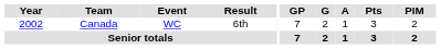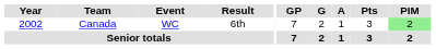Canada | PIM: no background -> lightgreen background
